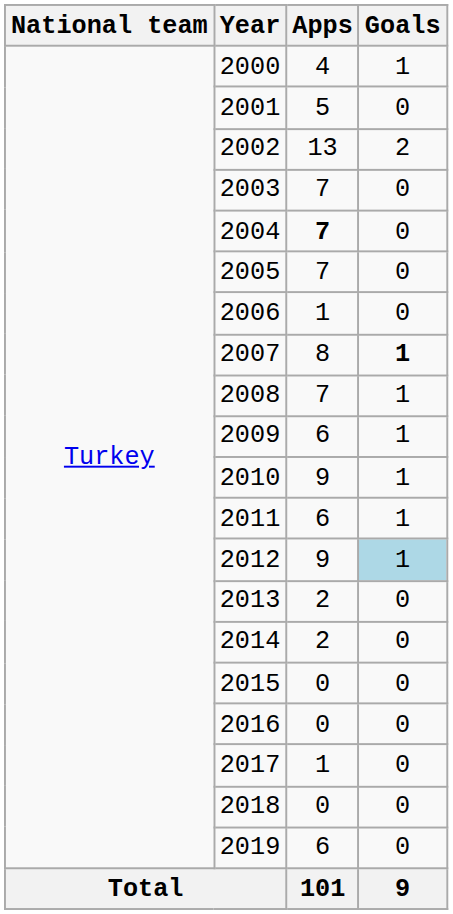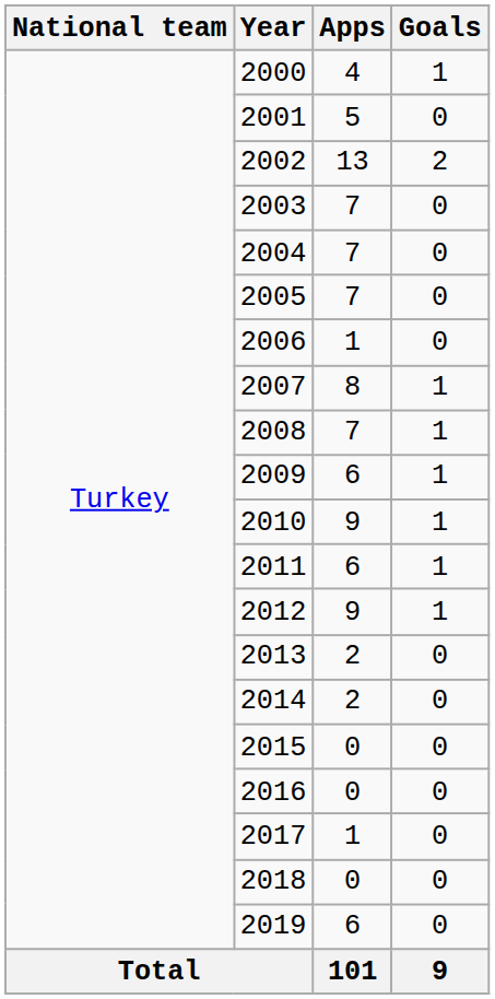2004 | Apps: bold -> normal
2007 | Goals: bold -> normal
2012 | Goals: lightblue background -> no background
